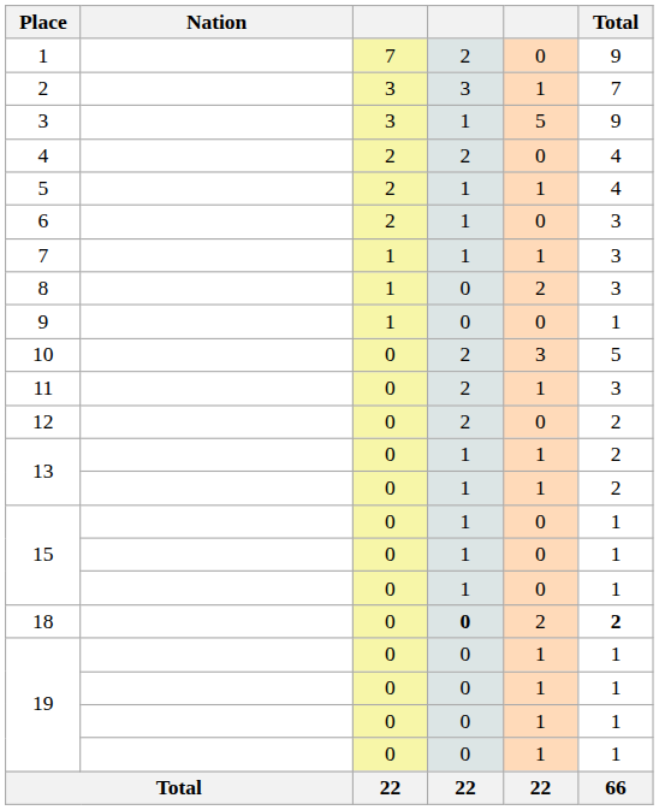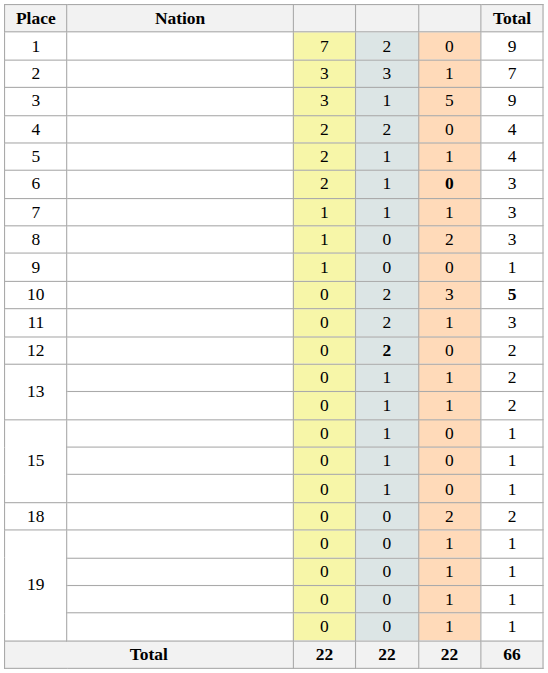6 | column 5: normal -> bold
10 | Total: normal -> bold
12 | column 4: normal -> bold
18 | column 4: bold -> normal
18 | Total: bold -> normal
